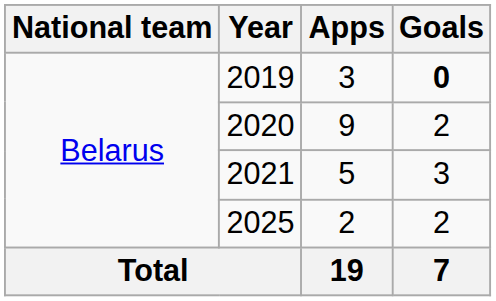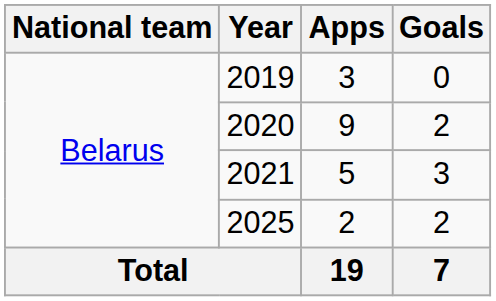2019 | Goals: bold -> normal
